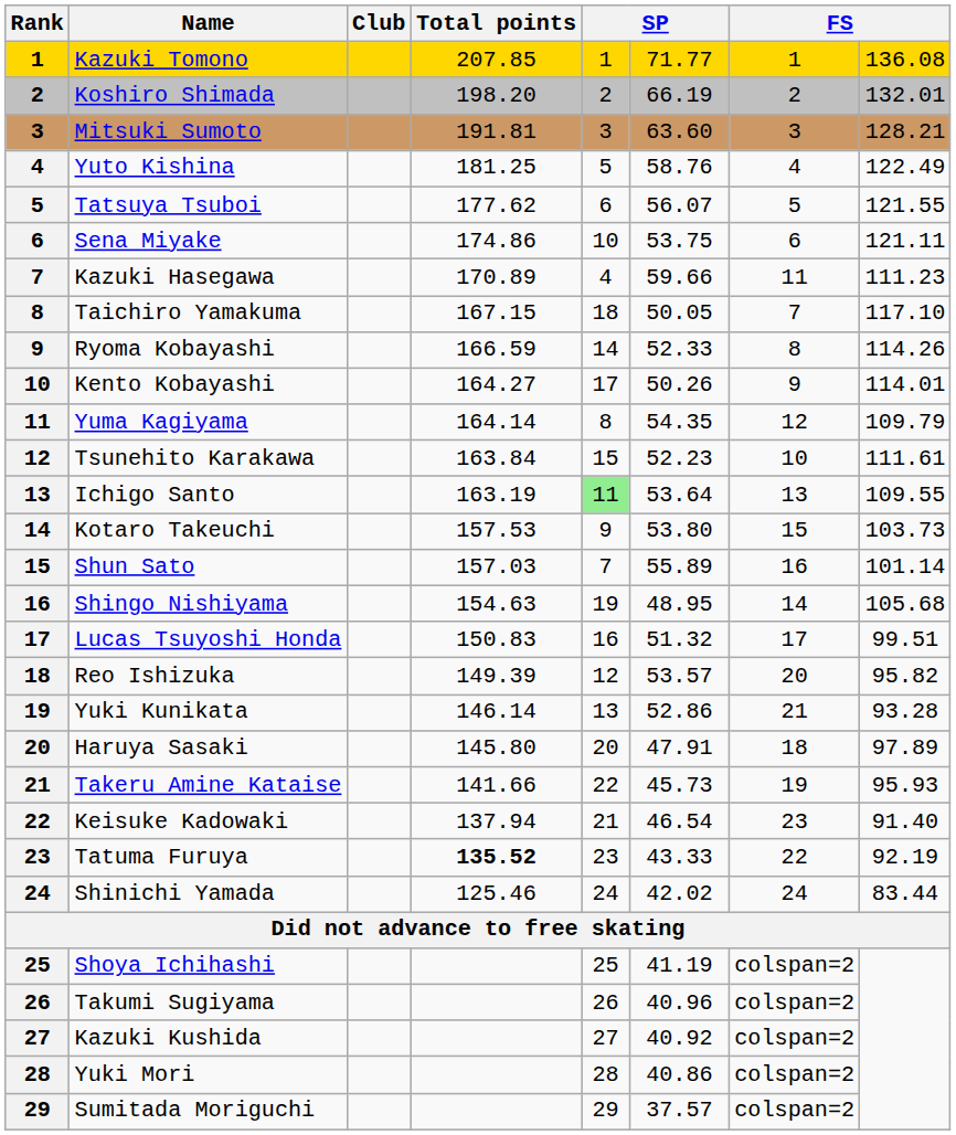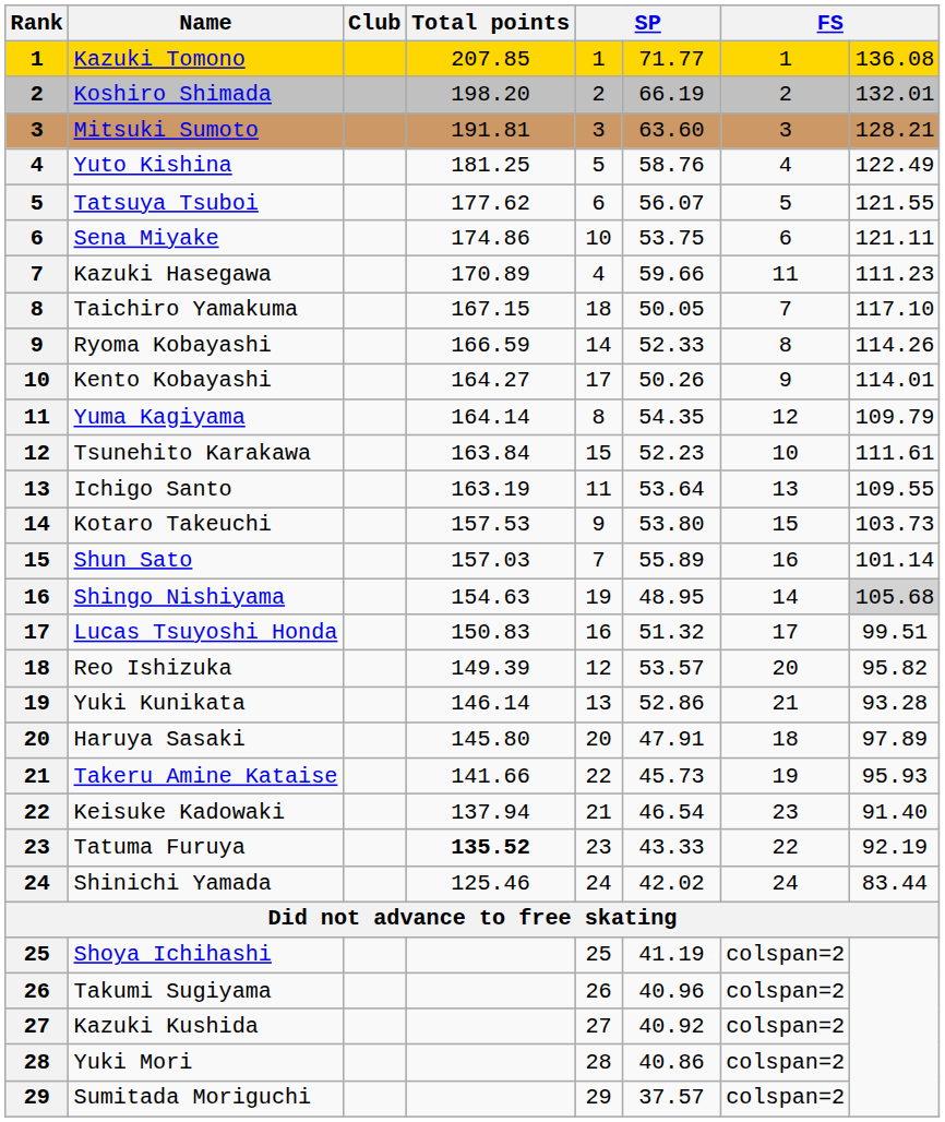Ichigo Santo | column 5: lightgreen background -> no background
Shingo Nishiyama | column 8: no background -> lightgrey background
